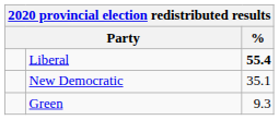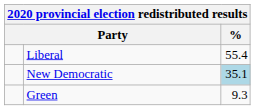Liberal | %: bold -> normal
New Democratic | %: no background -> lightblue background
